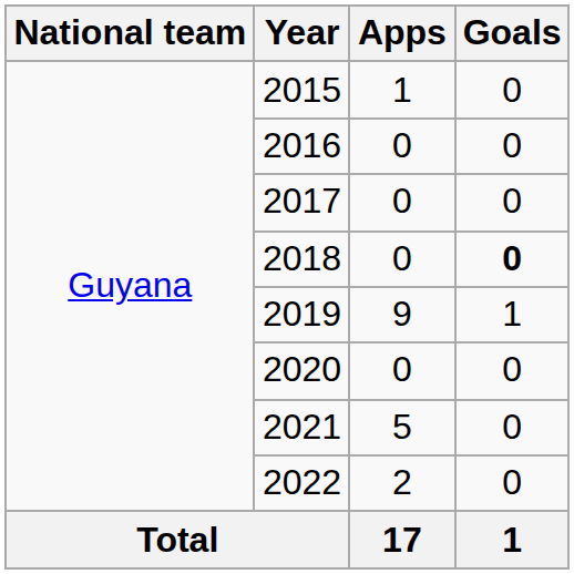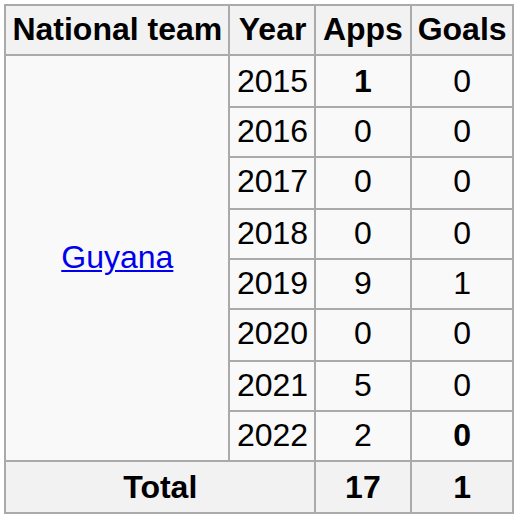2015 | Apps: normal -> bold
2018 | Goals: bold -> normal
2022 | Goals: normal -> bold
